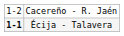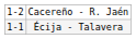Écija - Talavera | column 1: bold -> normal
